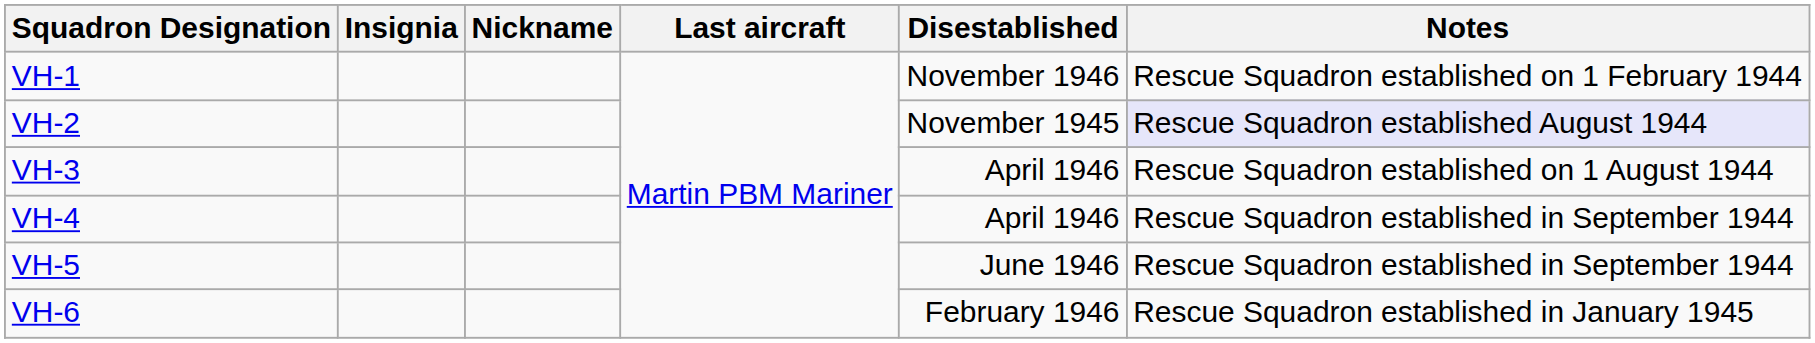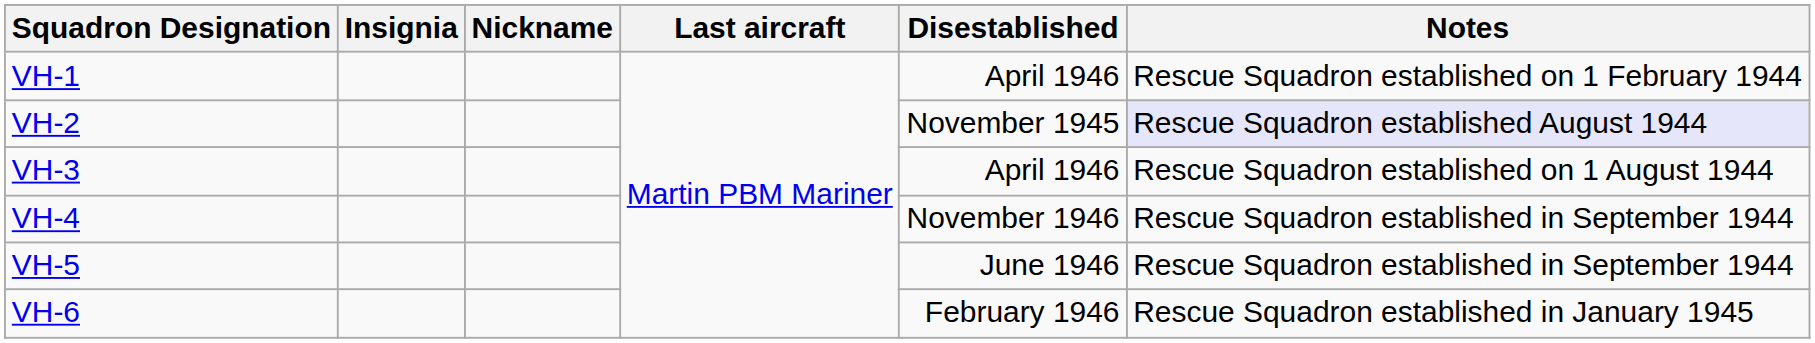VH-1 | Disestablished: November 1946 -> April 1946
VH-4 | Disestablished: April 1946 -> November 1946
